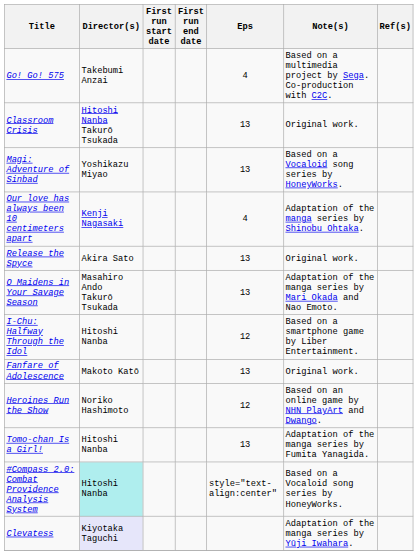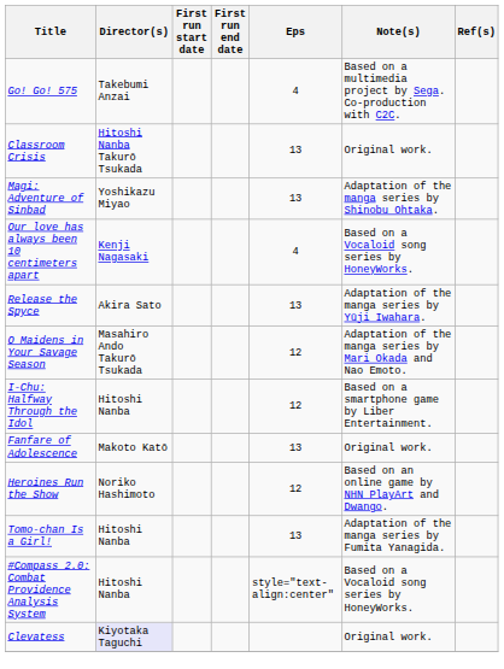Magi: Adventure of Sinbad | Note(s): Based on a Vocaloid song series by HoneyWorks. -> Adaptation of the manga series by Shinobu Ohtaka.
Our love has always been 10 centimeters apart | Note(s): Adaptation of the manga series by Shinobu Ohtaka. -> Based on a Vocaloid song series by HoneyWorks.
Release the Spyce | Note(s): Original work. -> Adaptation of the manga series by Yūji Iwahara.
O Maidens in Your Savage Season | Eps: 13 -> 12
#Compass 2.0: Combat Providence Analysis System | Director(s): paleturquoise background -> no background
Clevatess | Note(s): Adaptation of the manga series by Yūji Iwahara. -> Original work.
